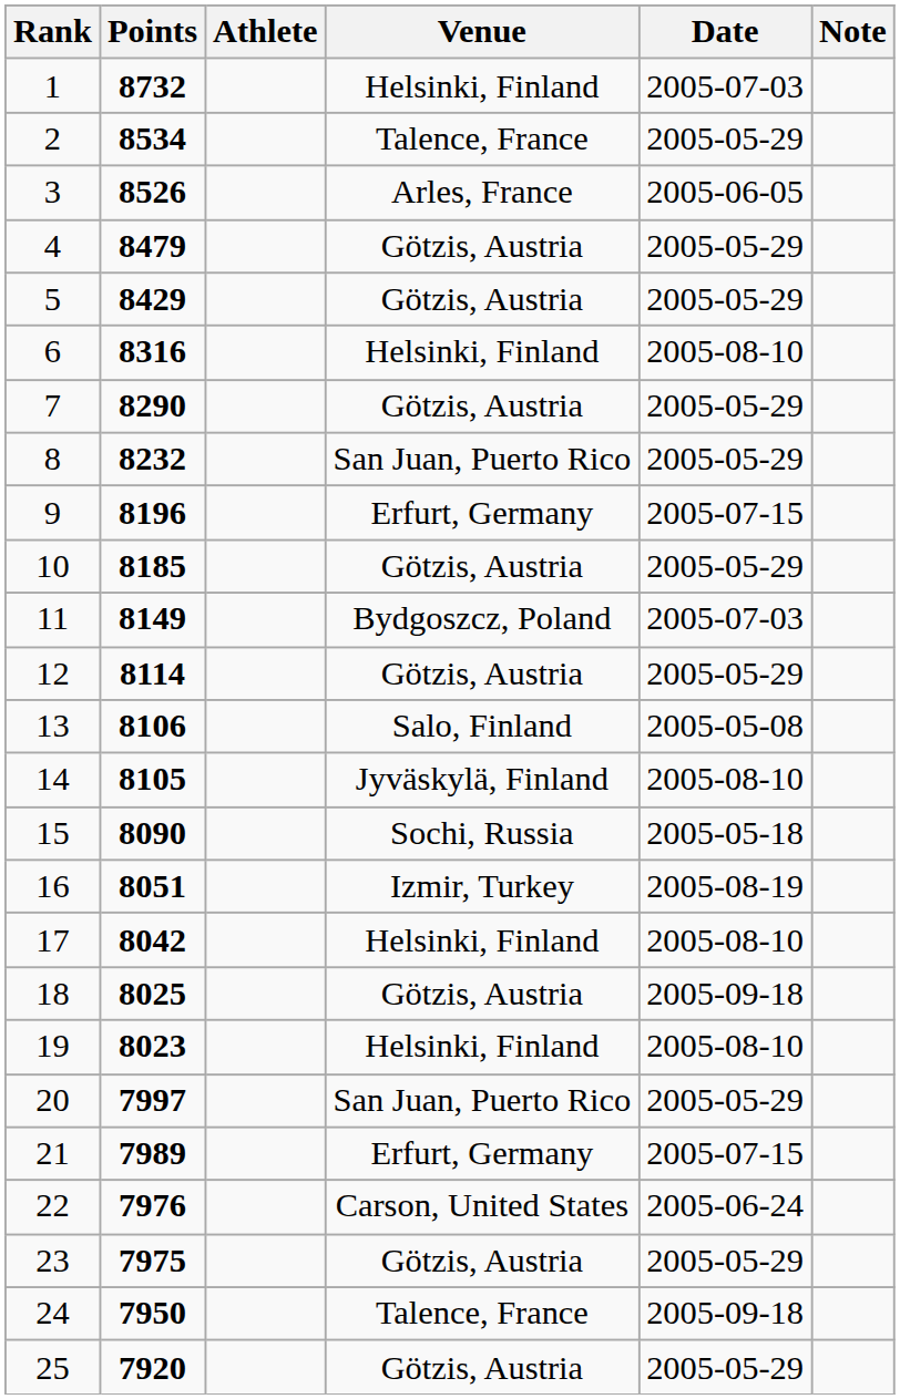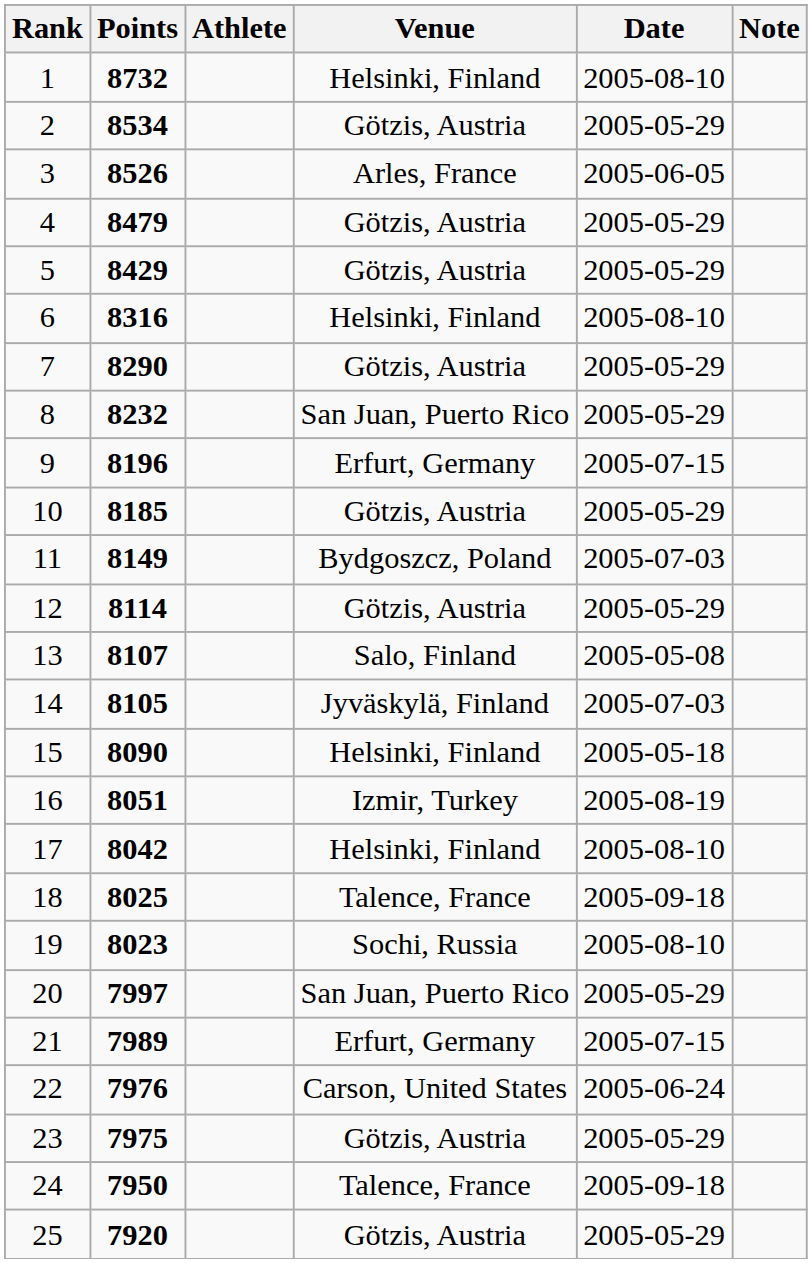1 | Date: 2005-07-03 -> 2005-08-10
2 | Venue: Talence, France -> Götzis, Austria
13 | Points: 8106 -> 8107
14 | Date: 2005-08-10 -> 2005-07-03
15 | Venue: Sochi, Russia -> Helsinki, Finland
18 | Venue: Götzis, Austria -> Talence, France
19 | Venue: Helsinki, Finland -> Sochi, Russia
